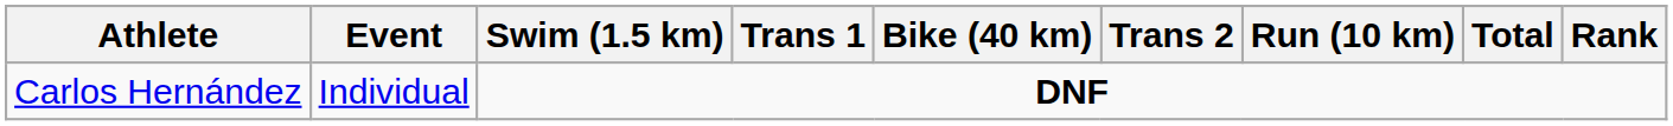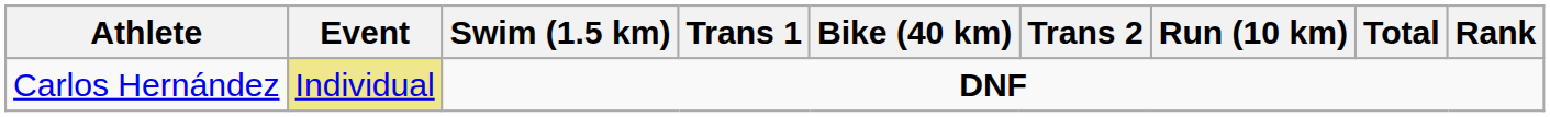Carlos Hernández | Event: no background -> khaki background
